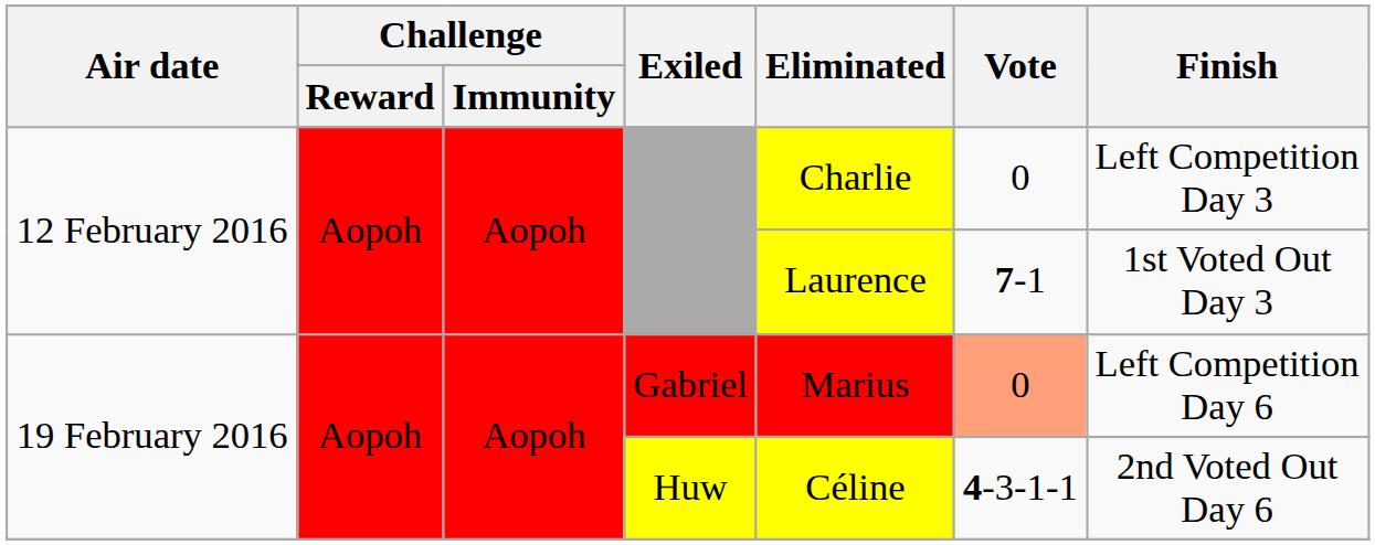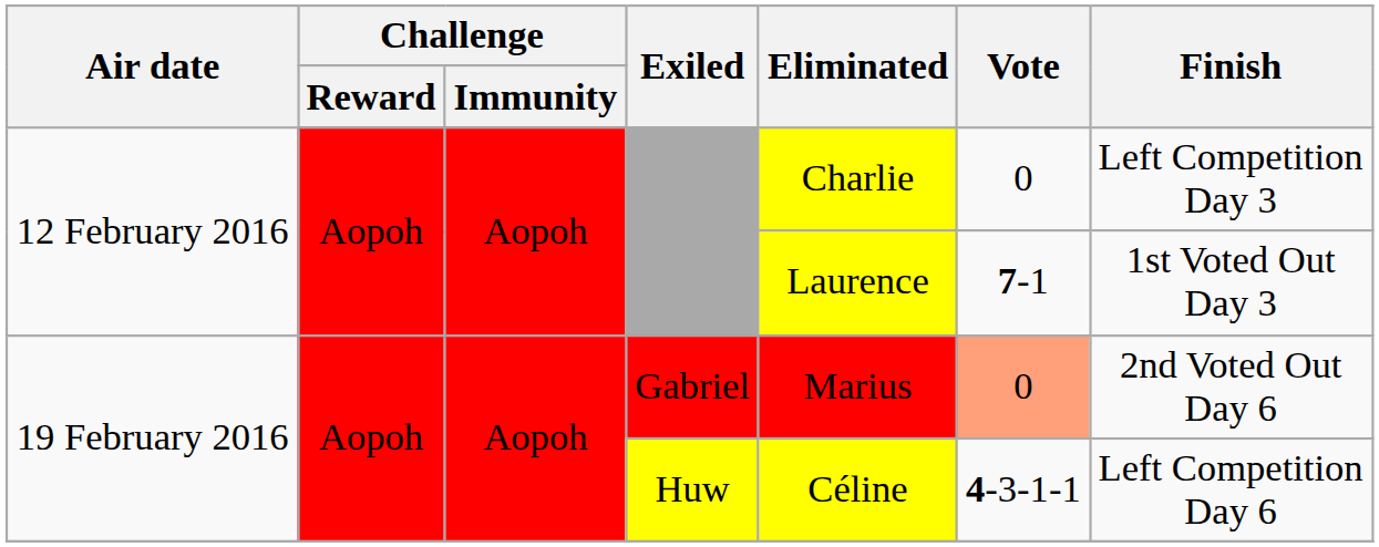Gabriel | Finish: Left Competition Day 6 -> 2nd Voted Out Day 6
Huw | Finish: 2nd Voted Out Day 6 -> Left Competition Day 6
